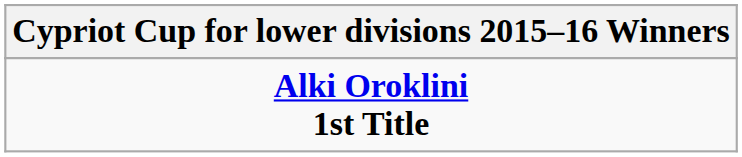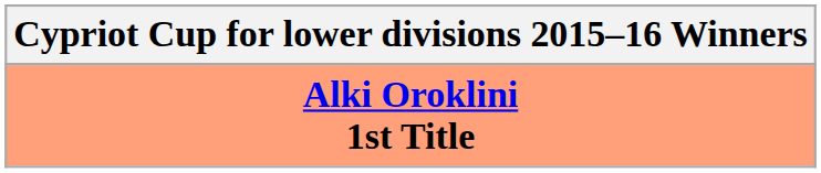row 2 | column 1: no background -> lightsalmon background
